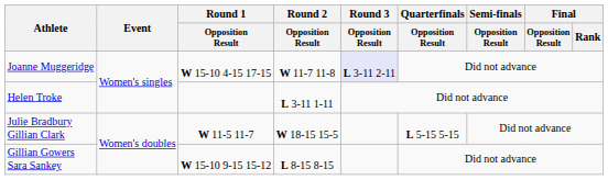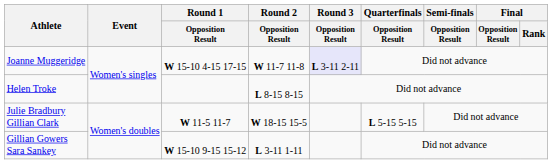Helen Troke | Round 2 / Opposition Result: L 3-11 1-11 -> L 8-15 8-15
Gillian Gowers Sara Sankey | Round 2 / Opposition Result: L 8-15 8-15 -> L 3-11 1-11
